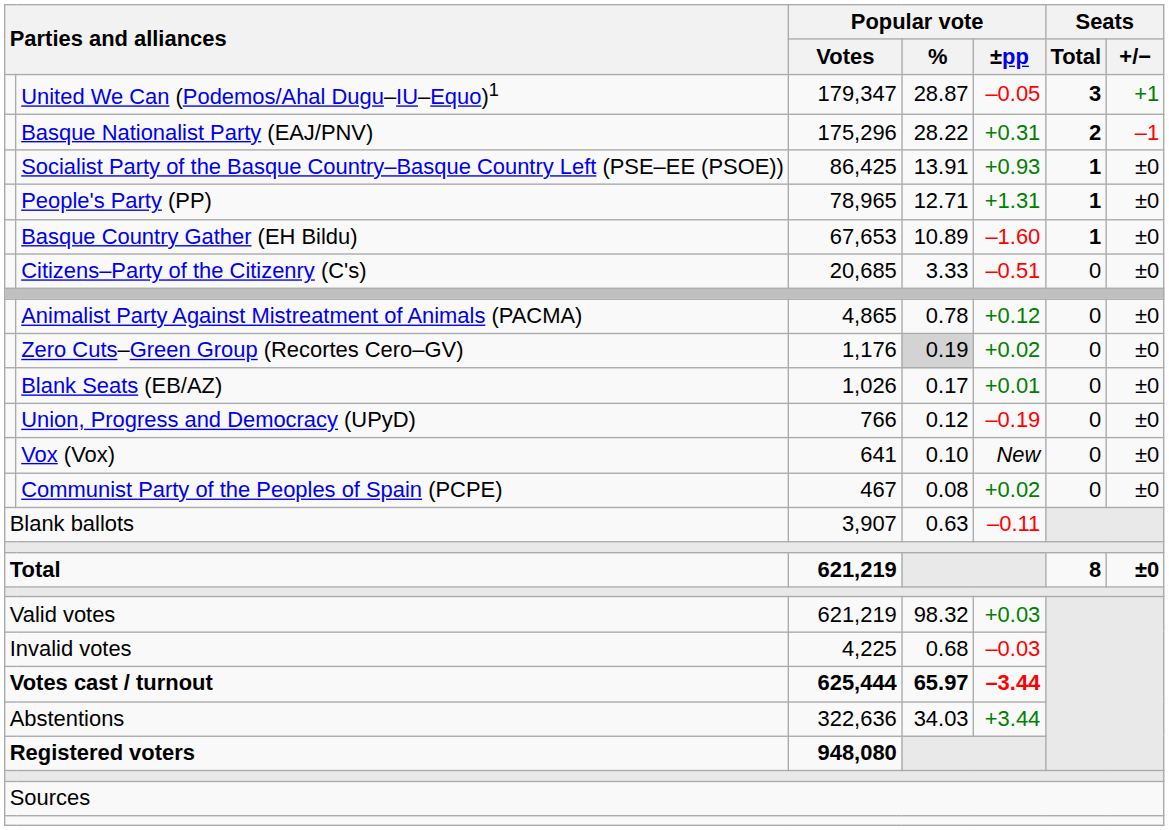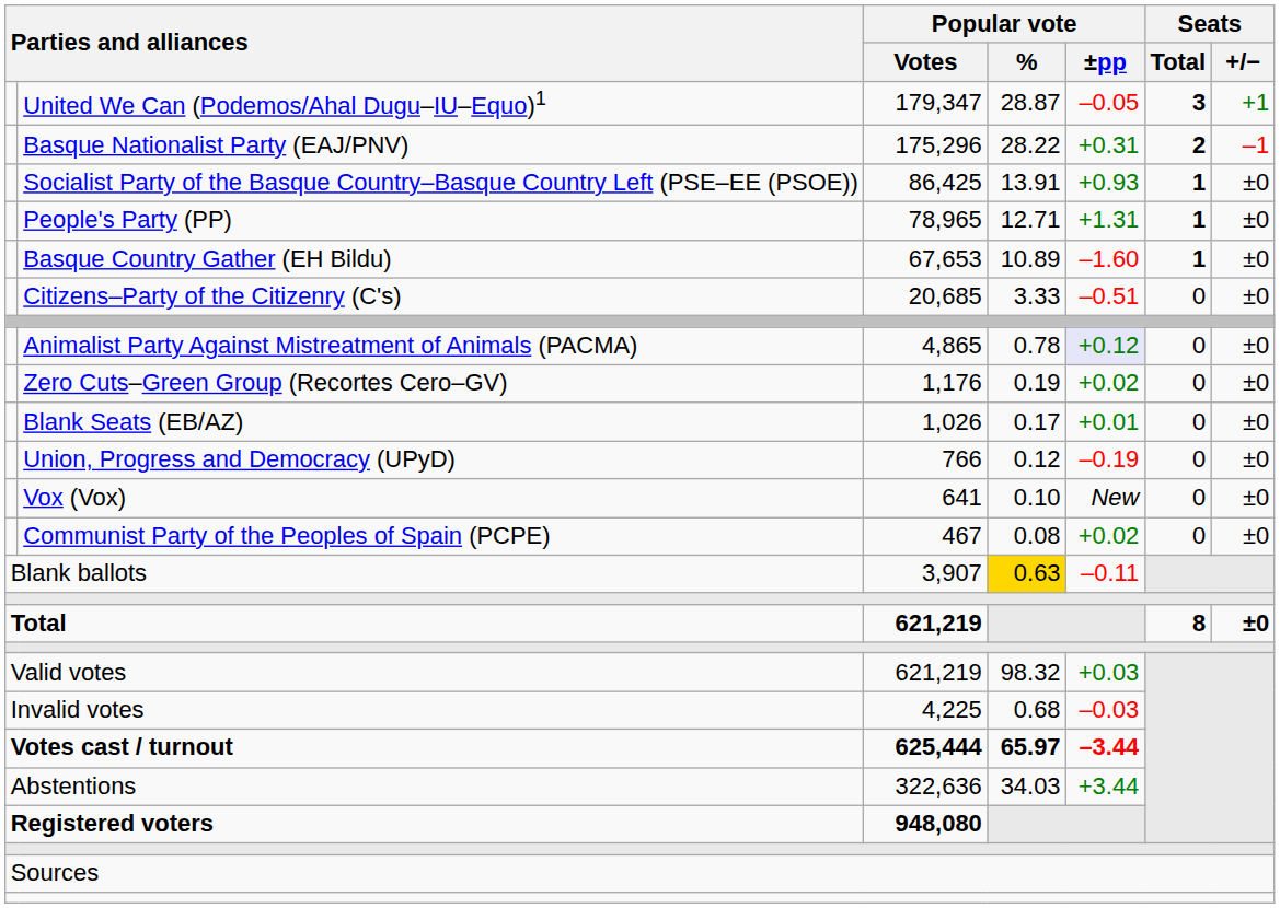Animalist Party Against Mistreatment of Animals (PACMA) | Popular vote / ±pp: no background -> lavender background
Zero Cuts–Green Group (Recortes Cero–GV) | Popular vote / %: lightgrey background -> no background
Blank ballots | Popular vote / %: no background -> gold background
